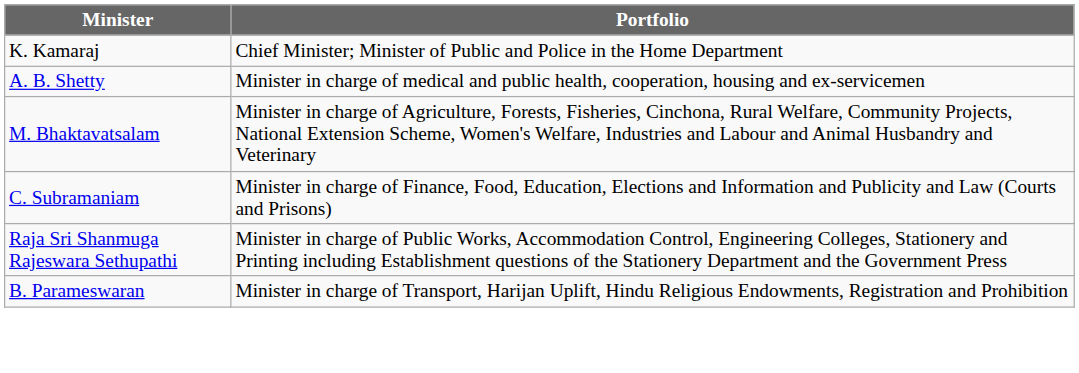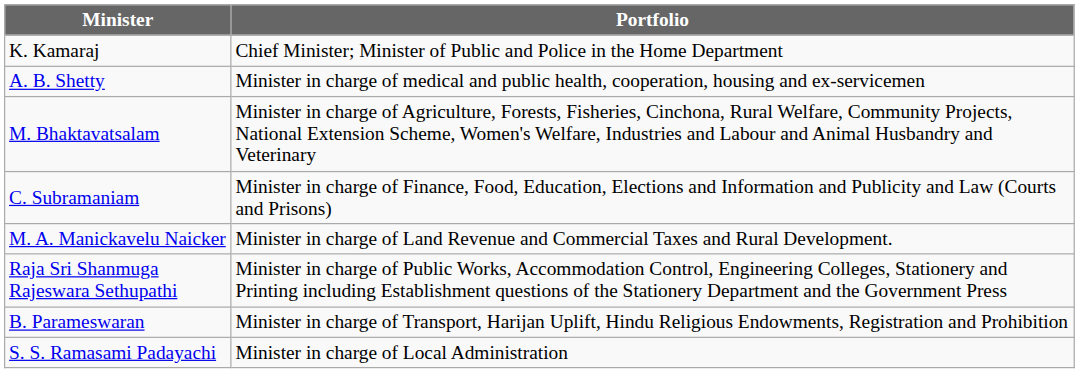+ row: M. A. Manickavelu Naicker | Minister in charge of Land Revenue and Commercial Taxes and Rural Development.
+ row: S. S. Ramasami Padayachi | Minister in charge of Local Administration
